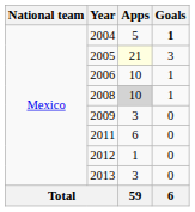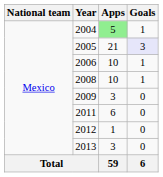2004 | Apps: no background -> lightgreen background
2004 | Goals: bold -> normal
2005 | Apps: lightyellow background -> no background
2005 | Goals: no background -> lavender background
2008 | Apps: lightgrey background -> no background
